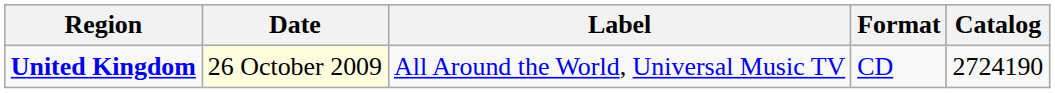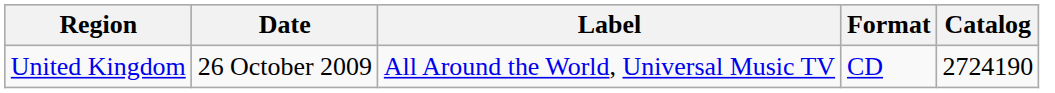row 2 | Region: bold -> normal
row 2 | Date: lightyellow background -> no background
